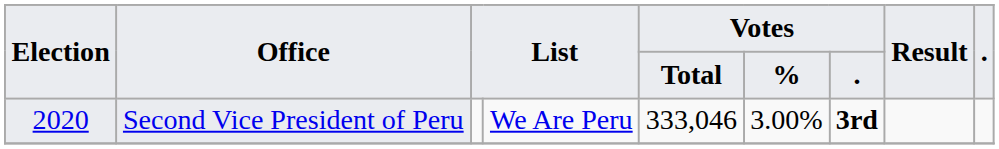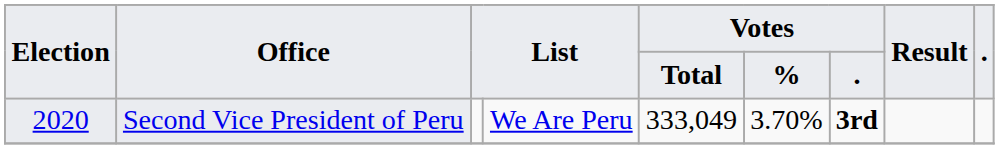Second Vice President of Peru | Votes / Total: 333,046 -> 333,049
Second Vice President of Peru | Votes / %: 3.00% -> 3.70%
